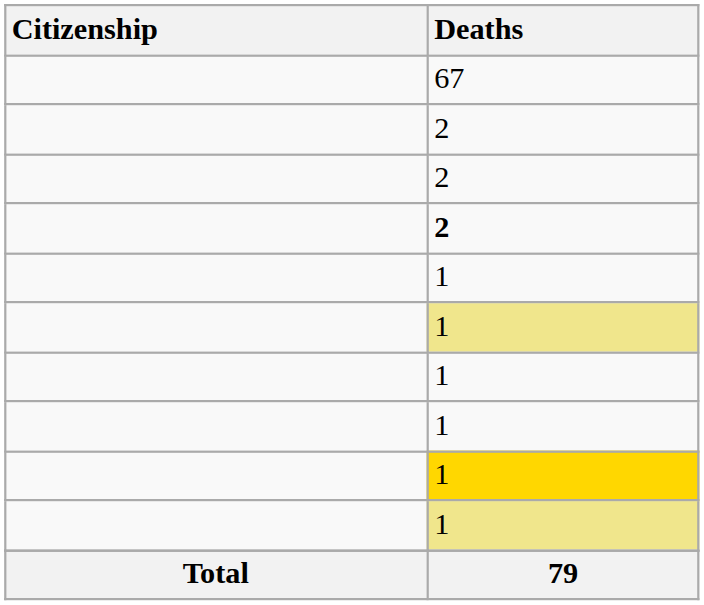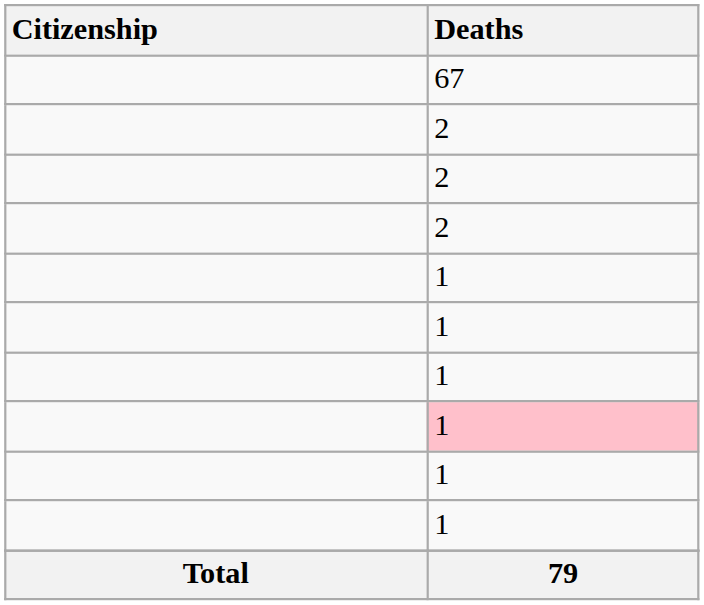row 5 | Deaths: bold -> normal
row 7 | Deaths: khaki background -> no background
row 9 | Deaths: no background -> pink background
row 10 | Deaths: gold background -> no background
row 11 | Deaths: khaki background -> no background
